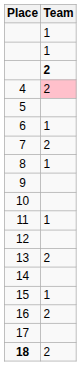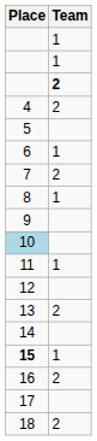row 5 | Team: pink background -> no background
row 11 | Place: no background -> lightblue background
row 16 | Place: normal -> bold
row 19 | Place: bold -> normal
